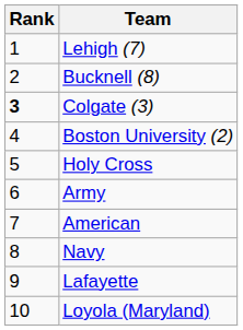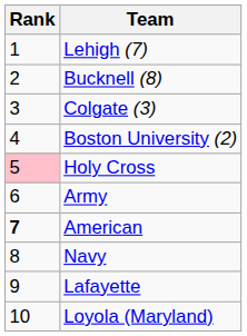Colgate (3) | Rank: bold -> normal
Holy Cross | Rank: no background -> pink background
American | Rank: normal -> bold
